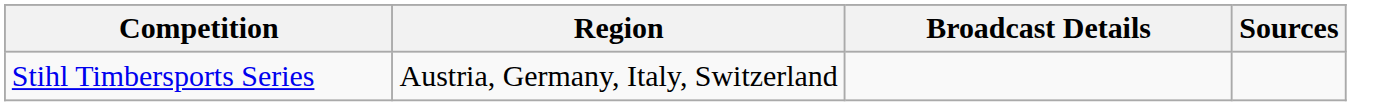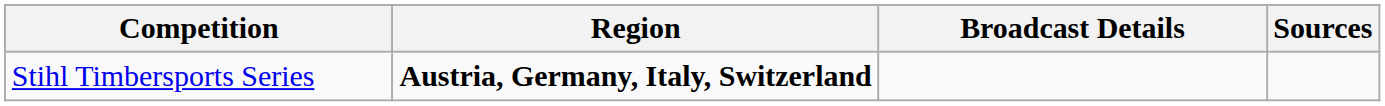Stihl Timbersports Series | Region: normal -> bold
